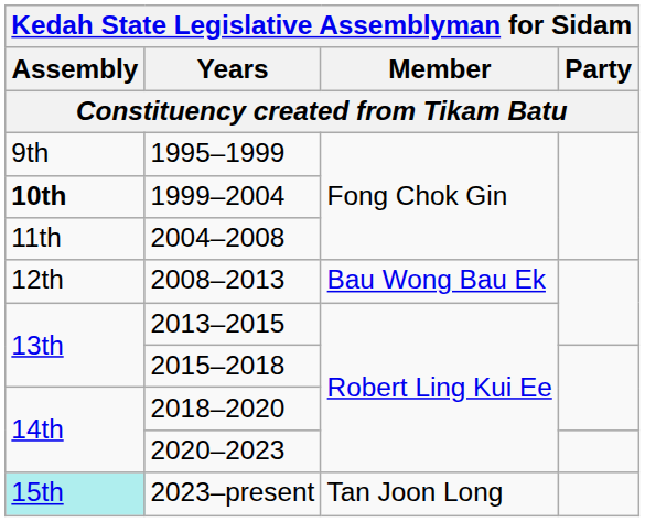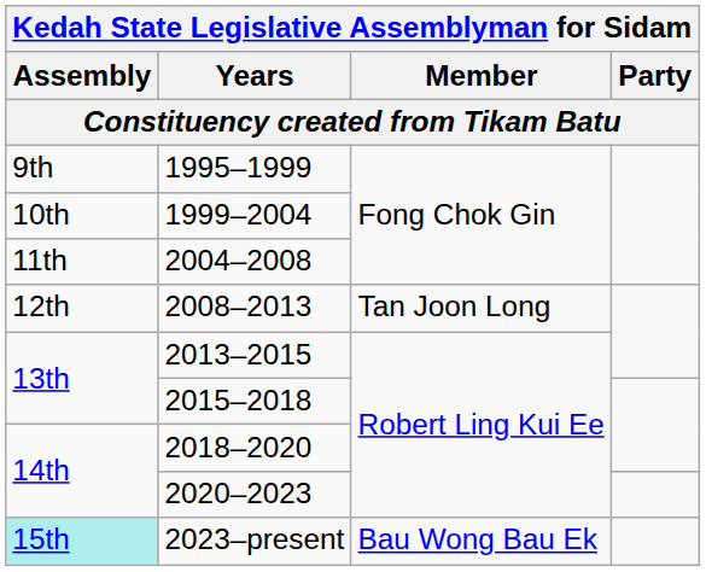1999–2004 | Assembly: bold -> normal
2008–2013 | Member: Bau Wong Bau Ek -> Tan Joon Long
2023–present | Member: Tan Joon Long -> Bau Wong Bau Ek
